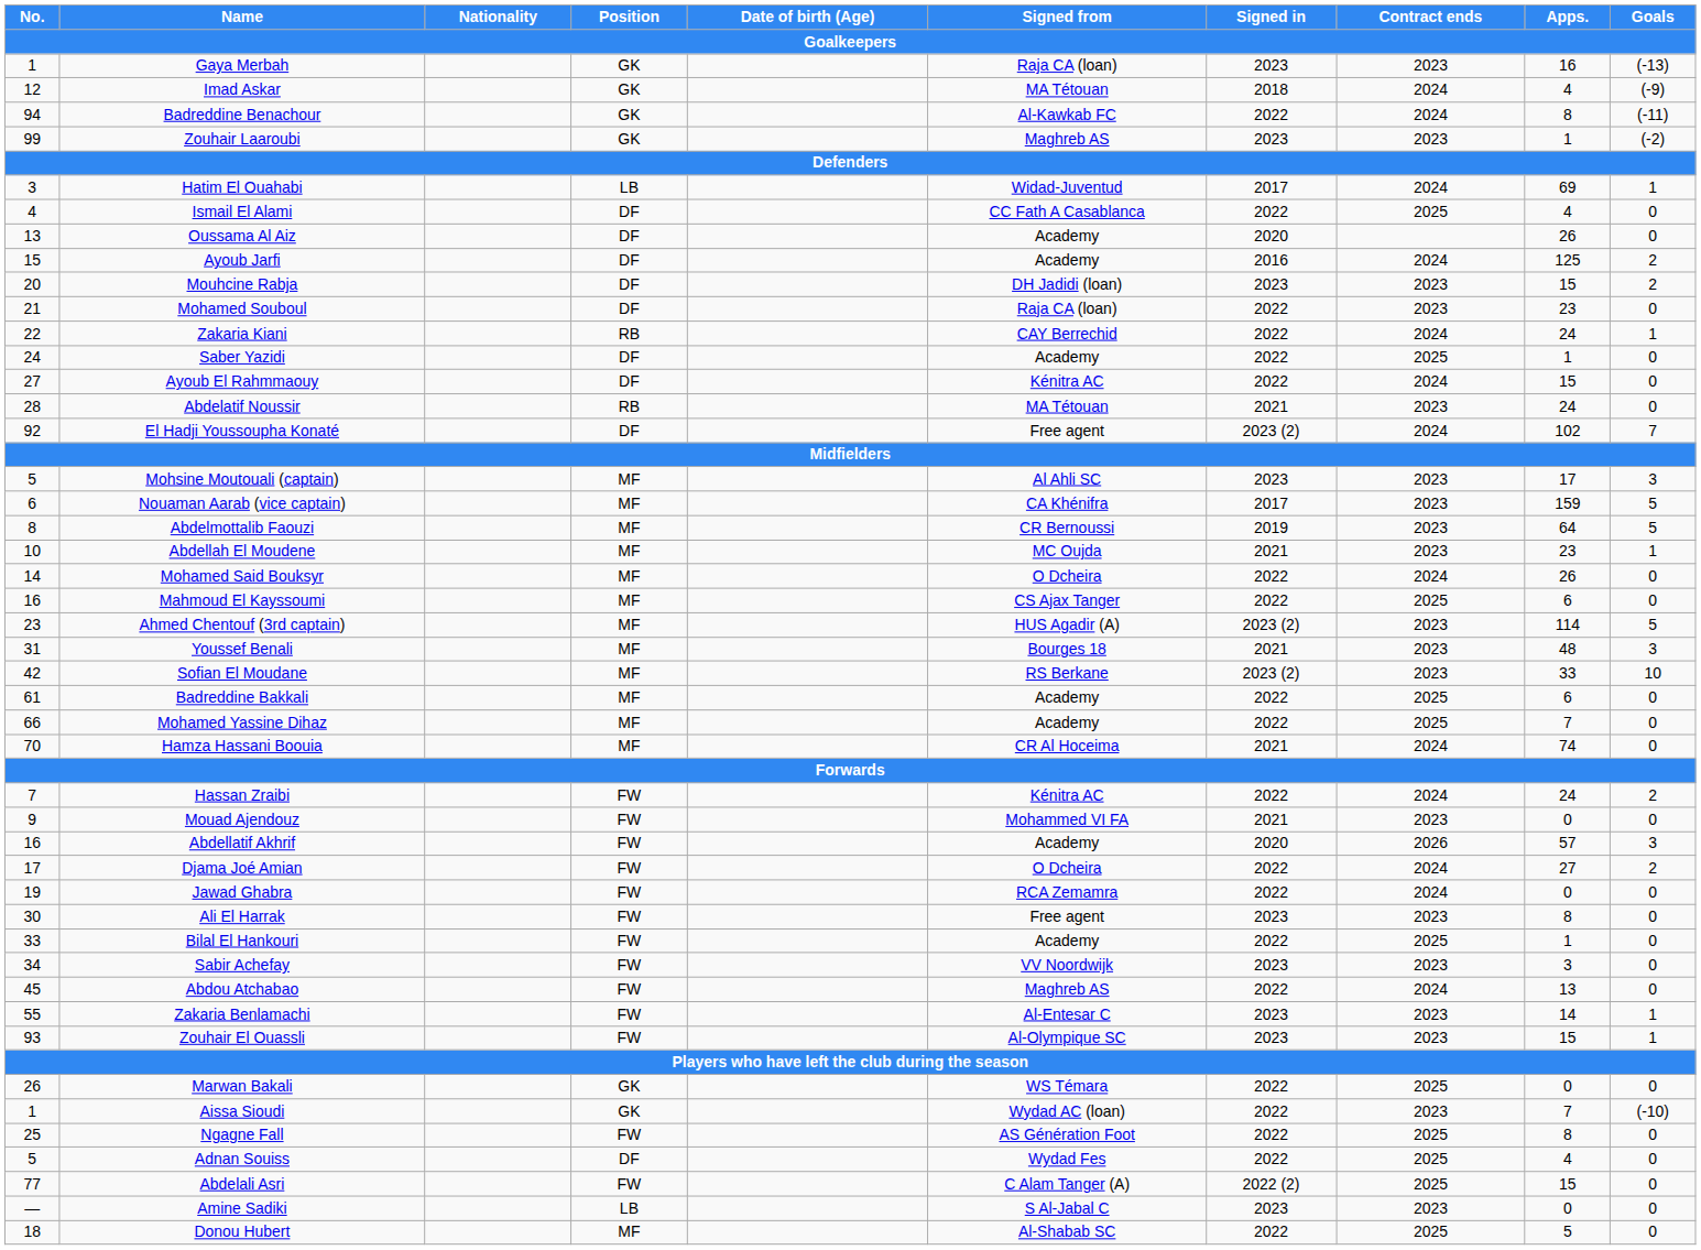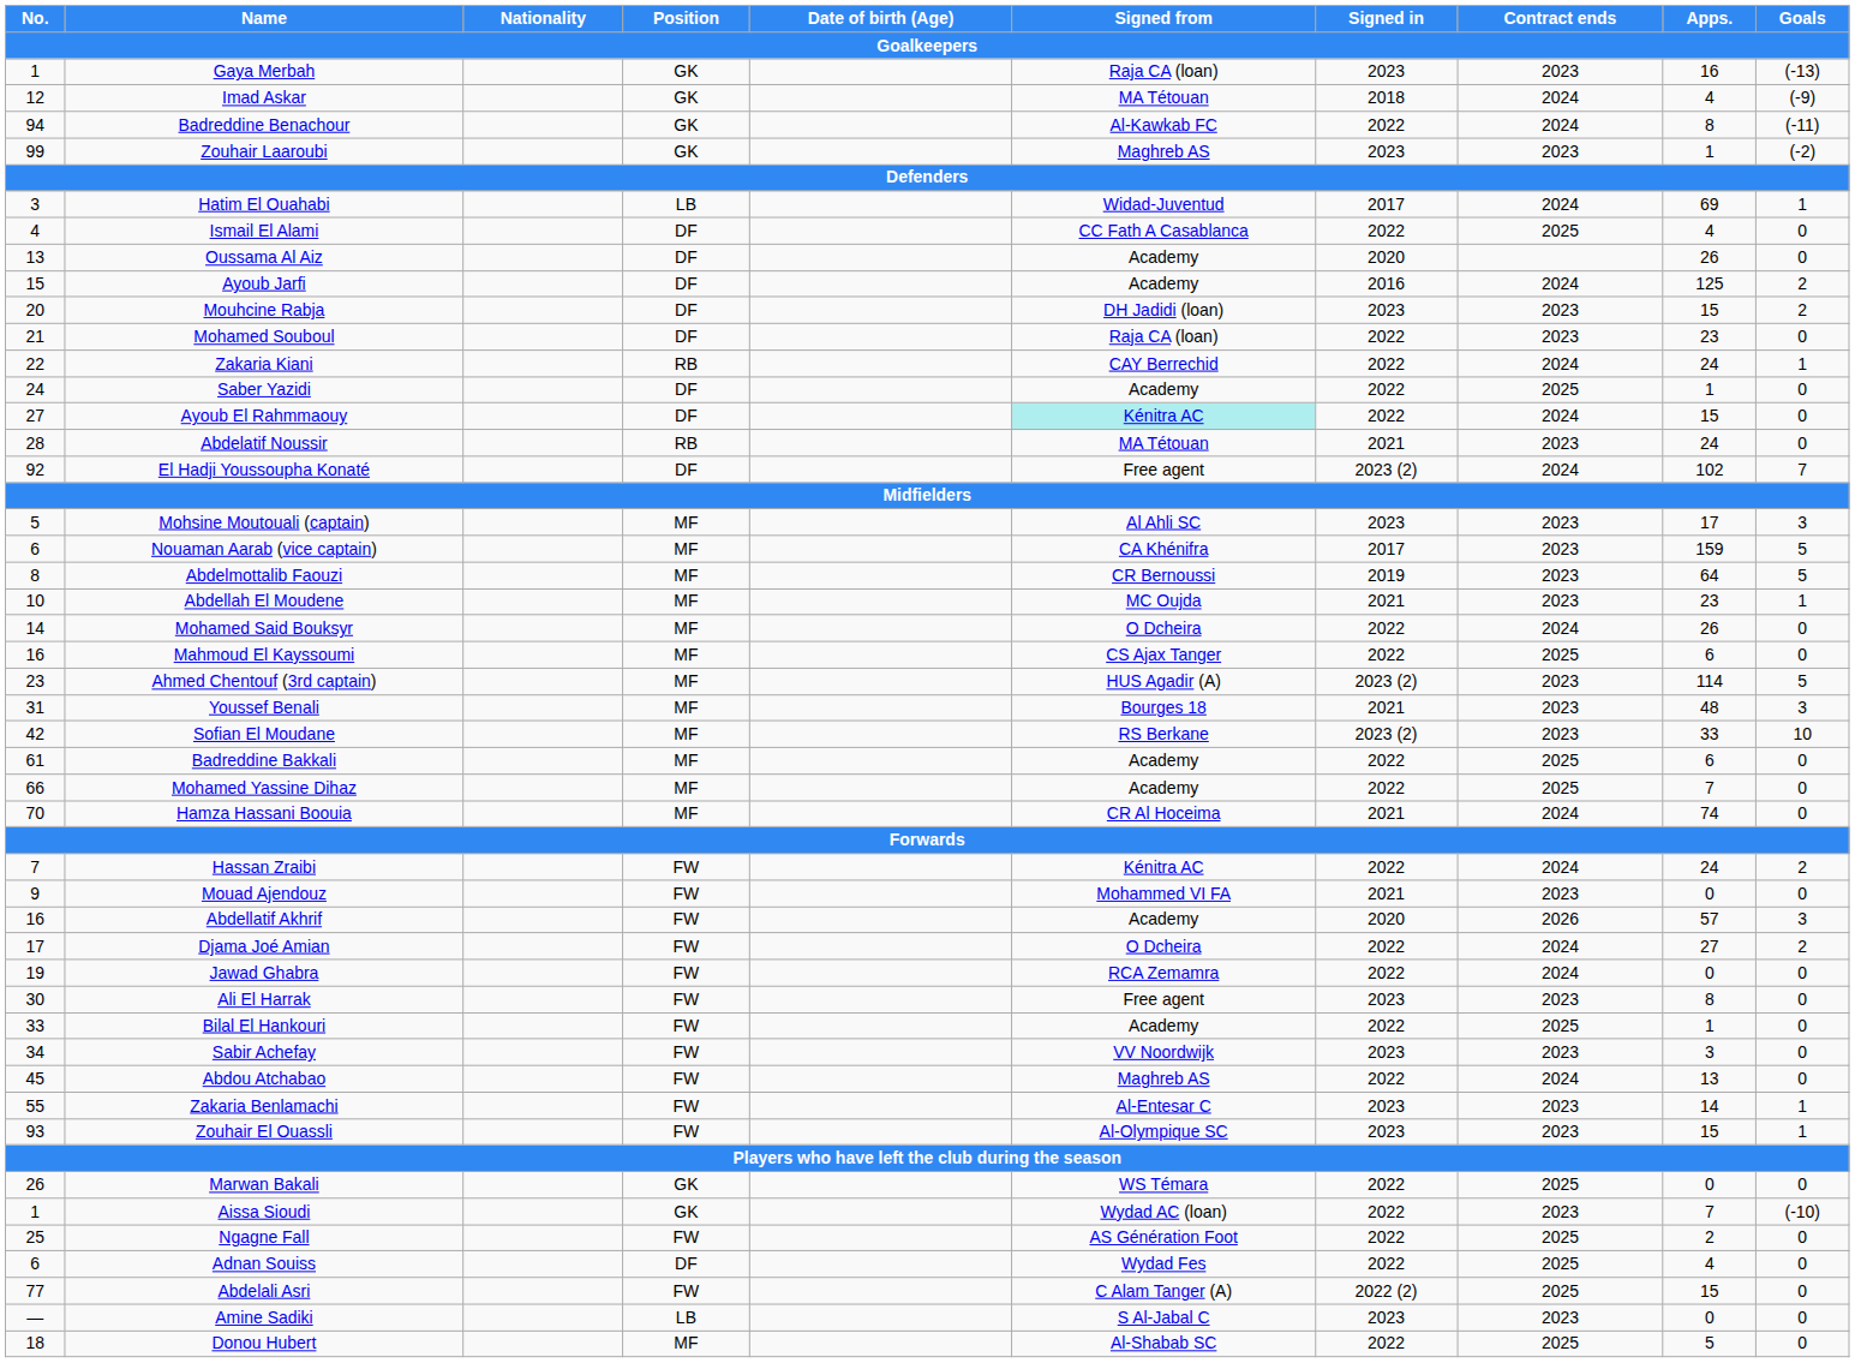Ayoub El Rahmmaouy | Signed from: no background -> paleturquoise background
Ngagne Fall | Apps.: 8 -> 2
Adnan Souiss | No.: 5 -> 6
